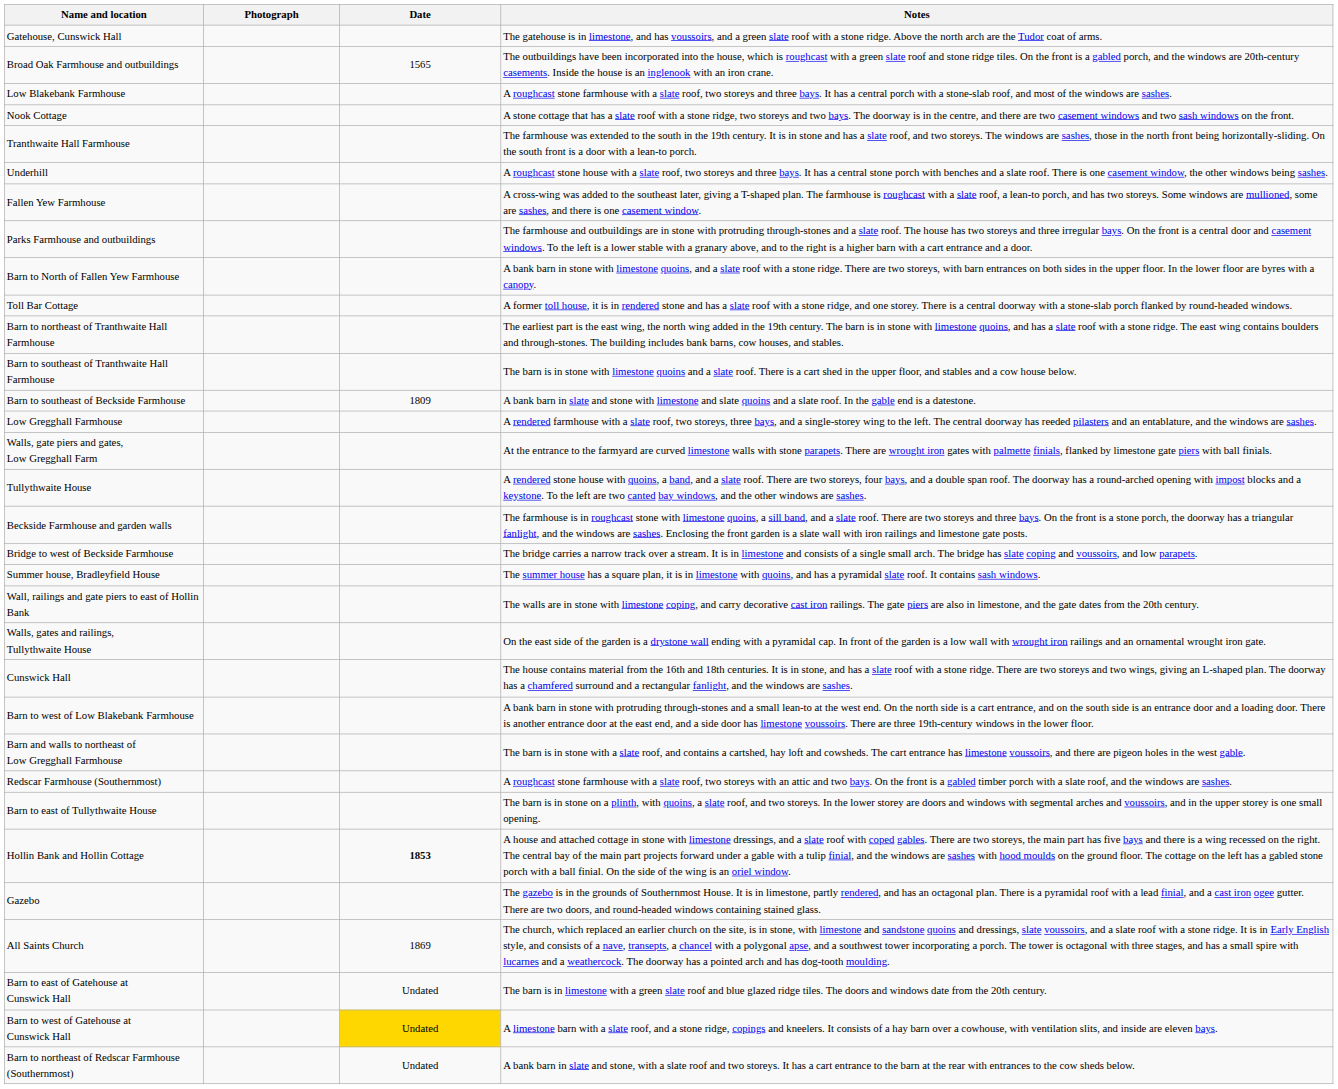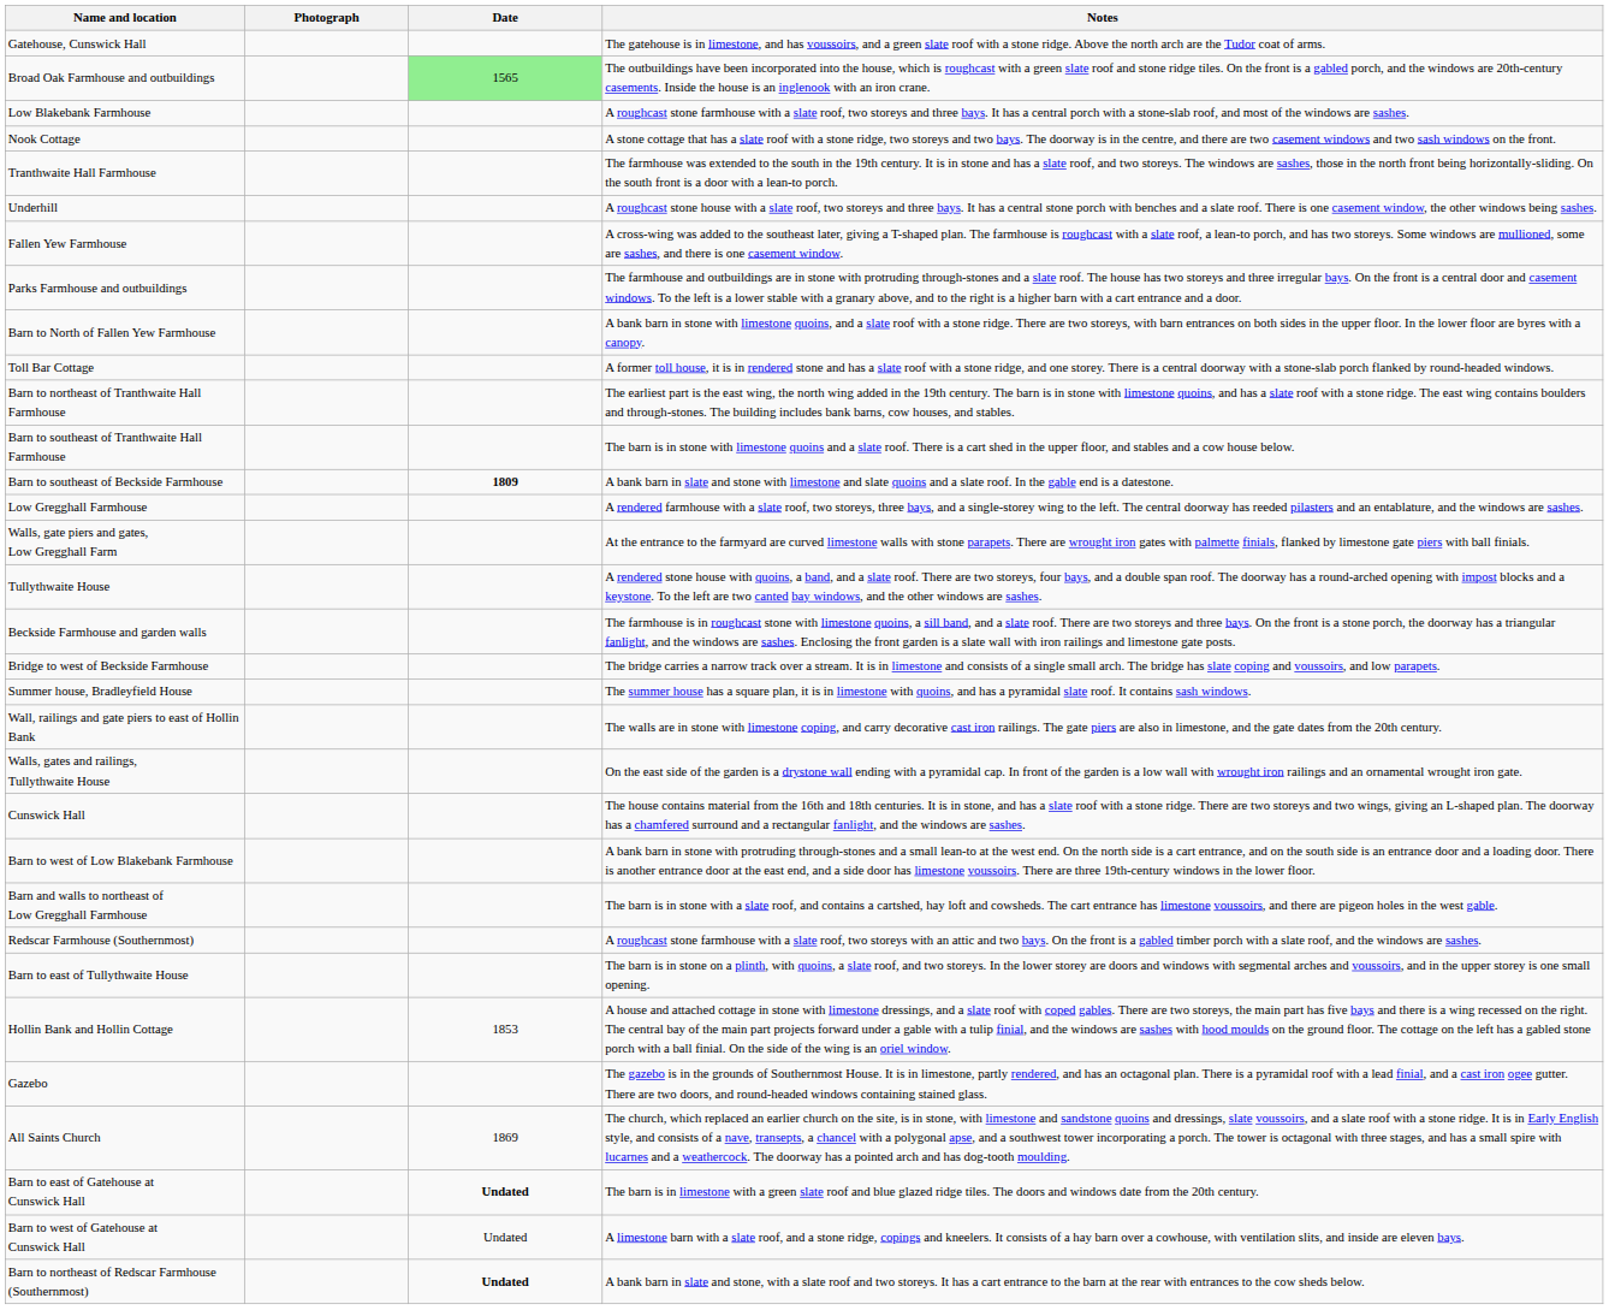Broad Oak Farmhouse and outbuildings | Date: no background -> lightgreen background
Barn to southeast of Beckside Farmhouse | Date: normal -> bold
Hollin Bank and Hollin Cottage | Date: bold -> normal
Barn to east of Gatehouse at Cunswick Hall | Date: normal -> bold
Barn to west of Gatehouse at Cunswick Hall | Date: gold background -> no background
Barn to northeast of Redscar Farmhouse (Southernmost) | Date: normal -> bold
